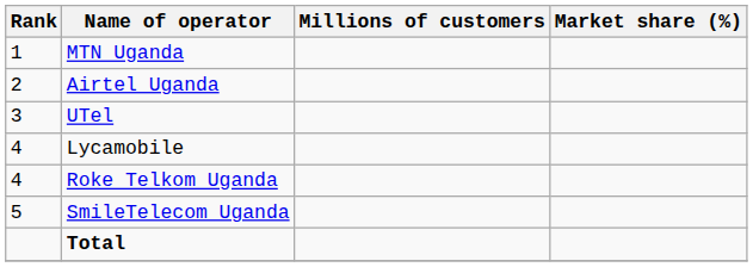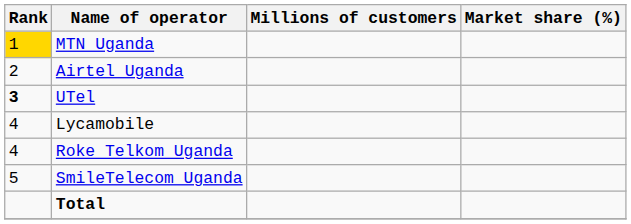MTN Uganda | Rank: no background -> gold background
UTel | Rank: normal -> bold
